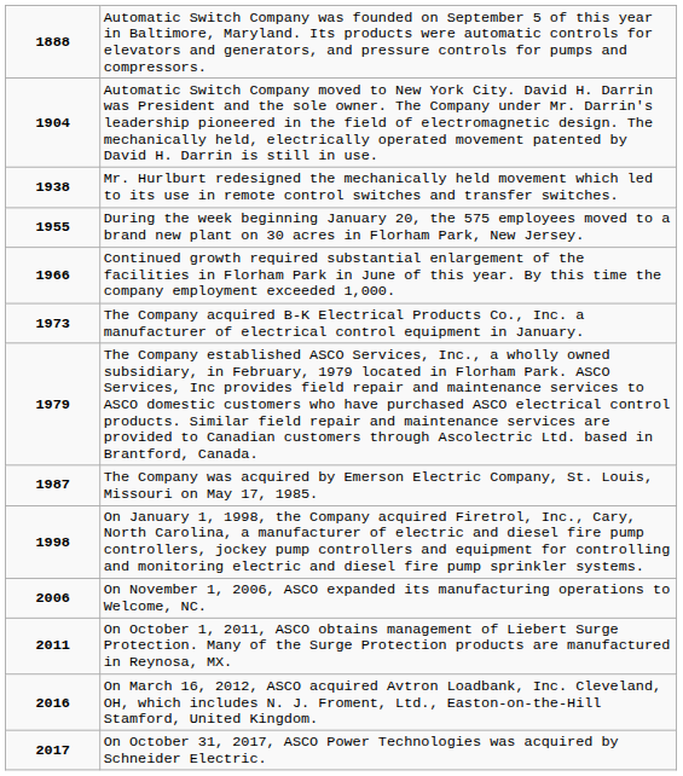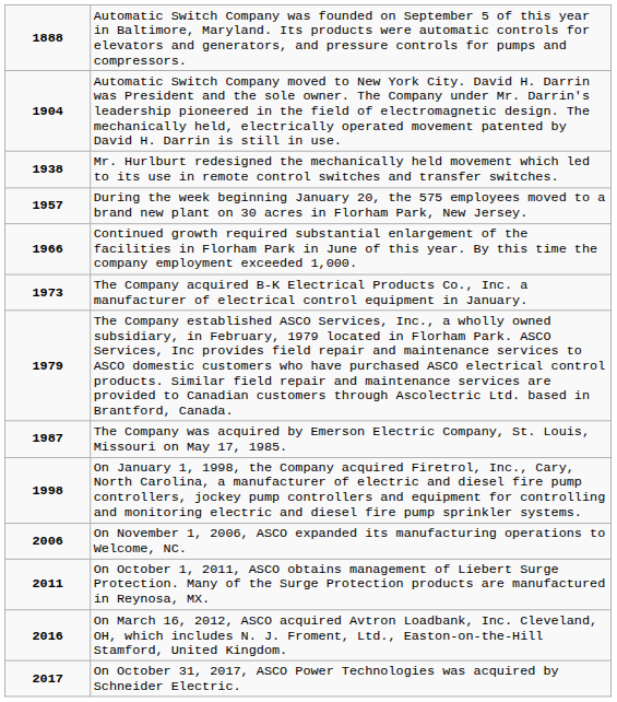row 4 | column 1: 1955 -> 1957
